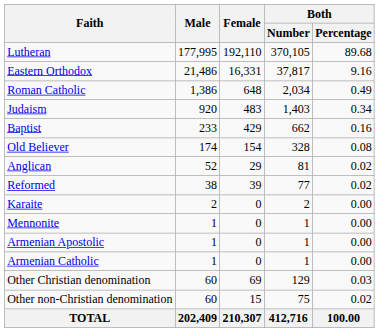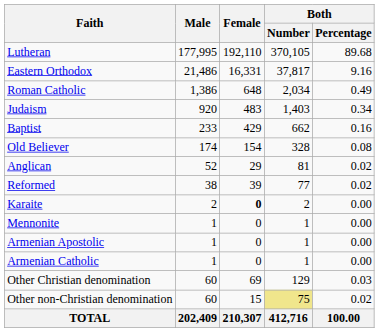Karaite | Female: normal -> bold
Other non-Christian denomination | Both / Number: no background -> khaki background
